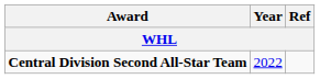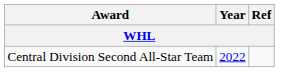row 3 | Award: bold -> normal
